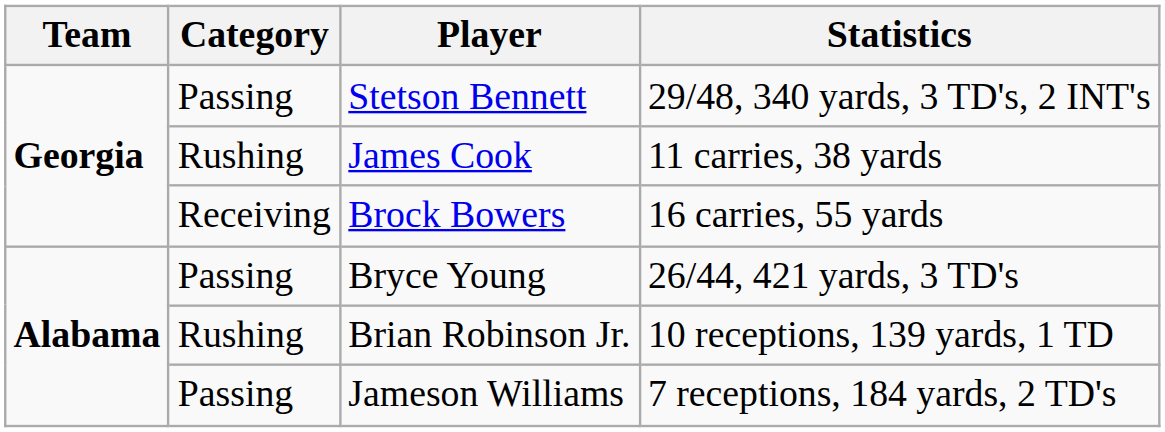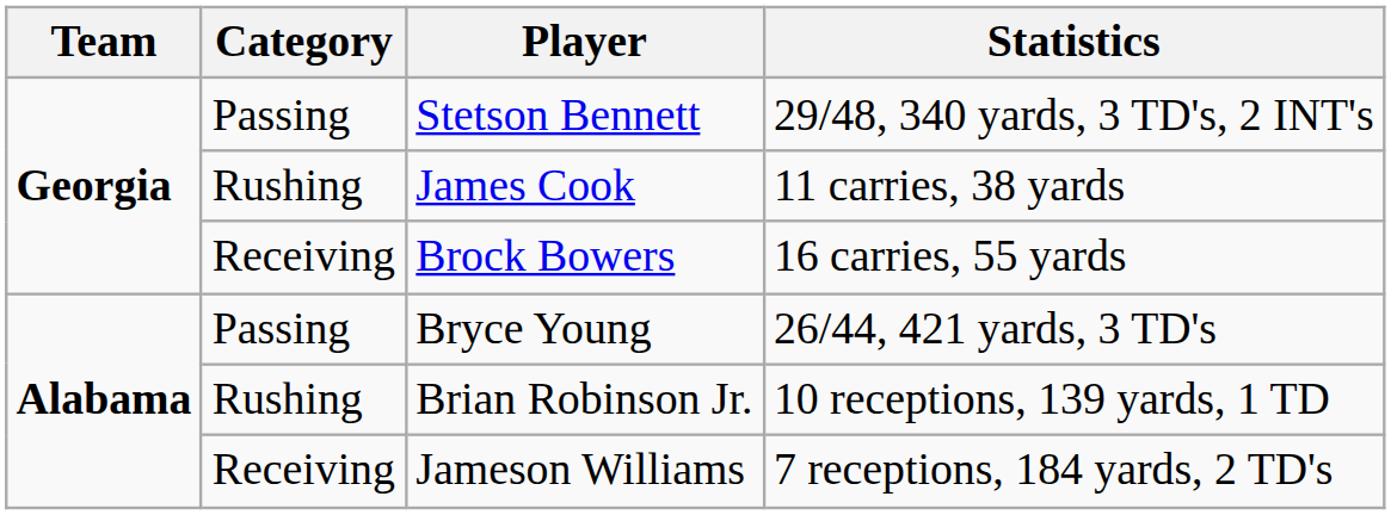Jameson Williams | Category: Passing -> Receiving
